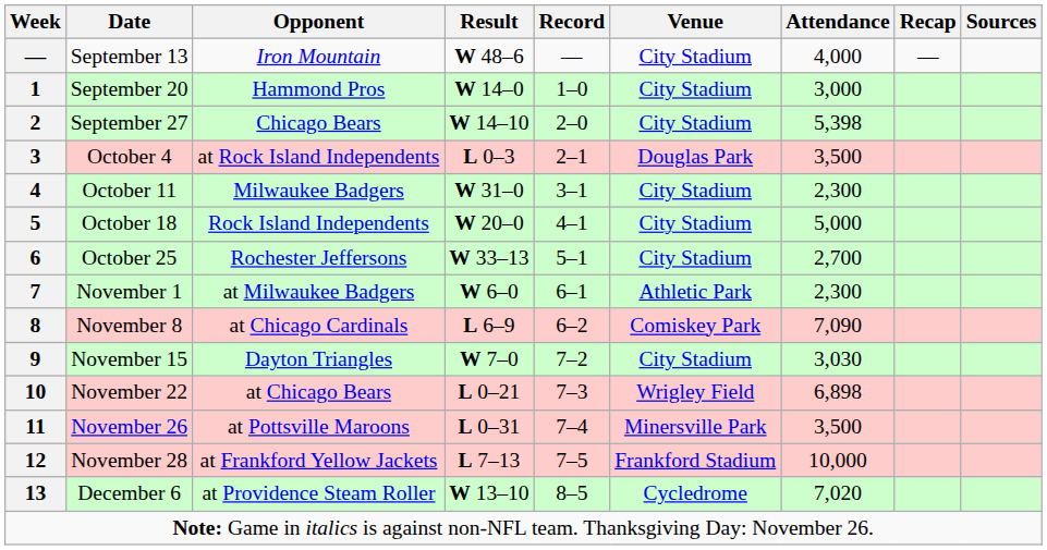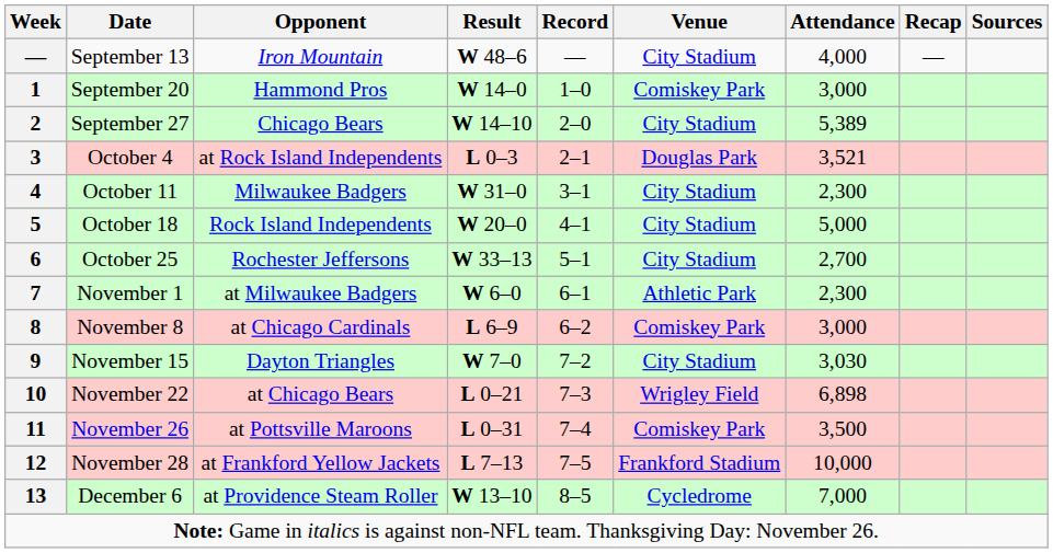September 20 | Venue: City Stadium -> Comiskey Park
September 27 | Attendance: 5,398 -> 5,389
October 4 | Attendance: 3,500 -> 3,521
November 8 | Attendance: 7,090 -> 3,000
November 26 | Venue: Minersville Park -> Comiskey Park
December 6 | Attendance: 7,020 -> 7,000
